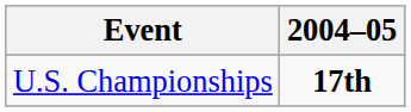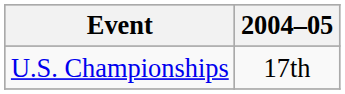U.S. Championships | 2004–05: bold -> normal
